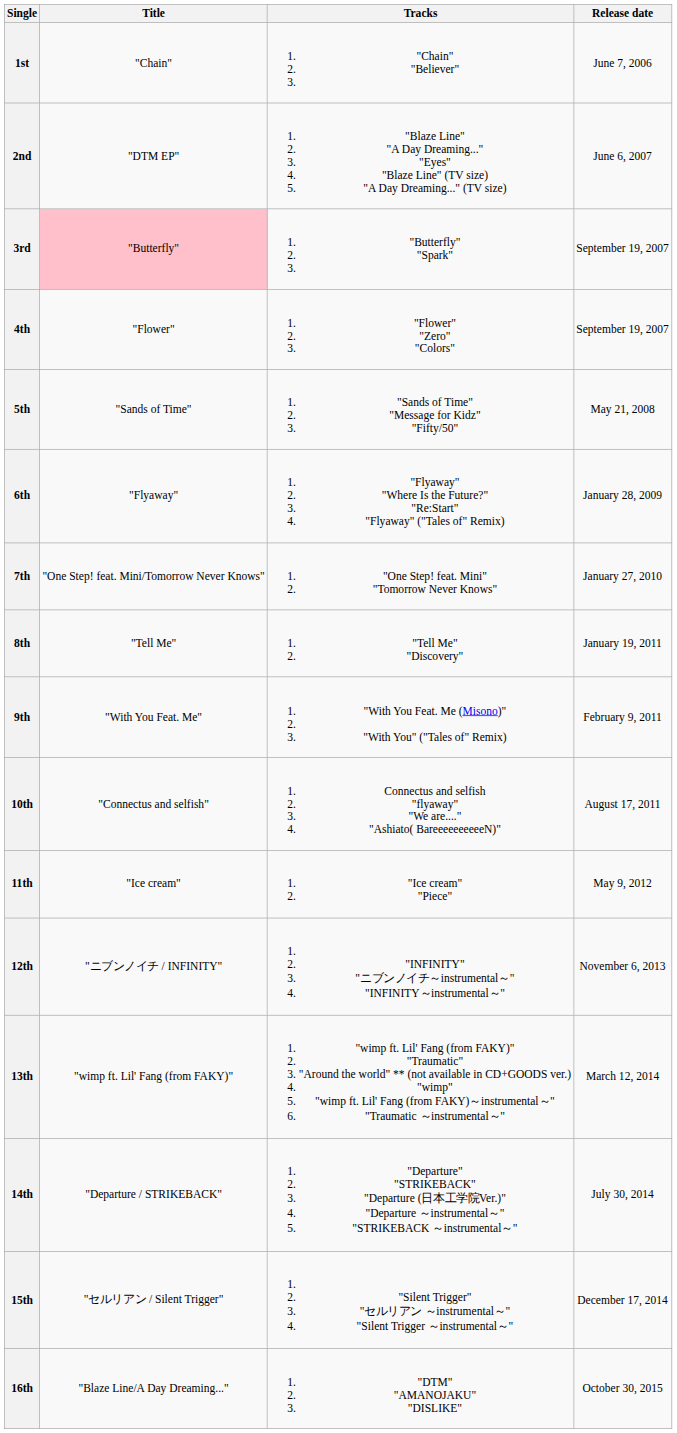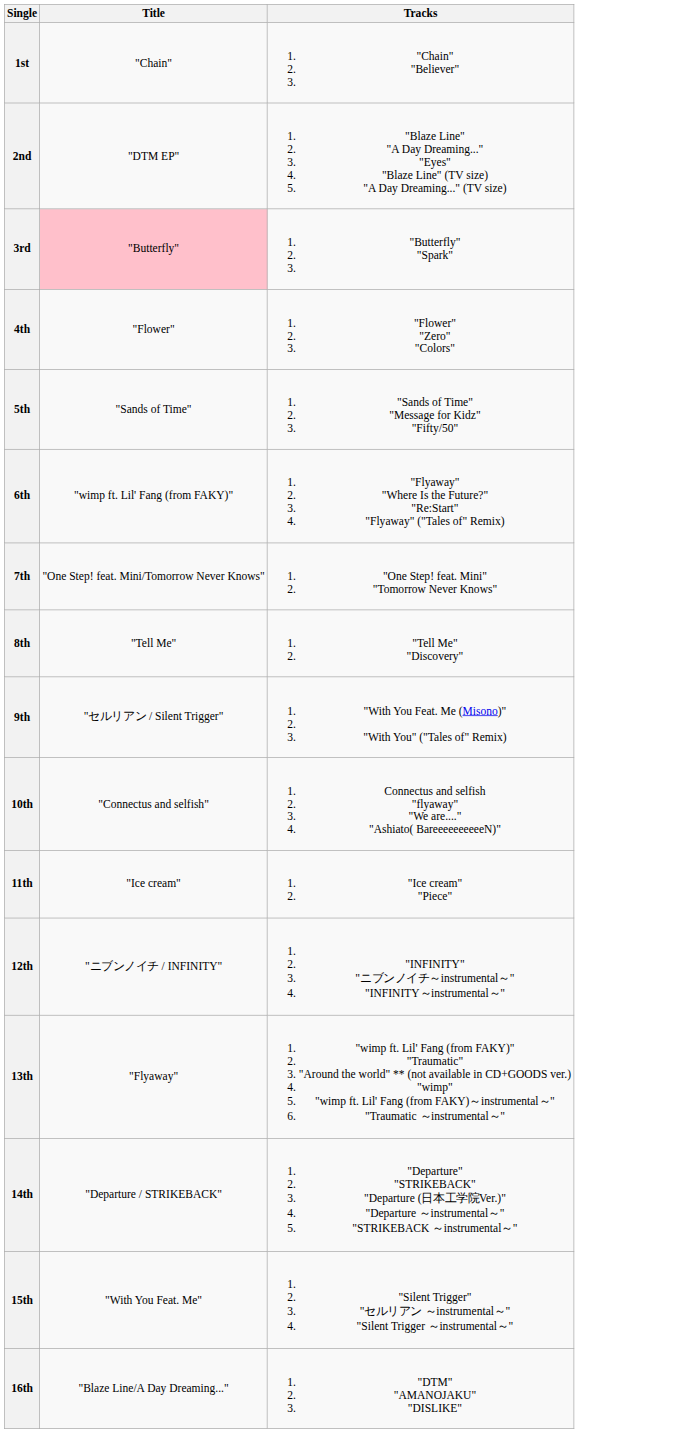- column: Release date | June 7, 2006 | June 6, 2007 | September 19, 2007 | September 19, 2007 | May 21, 2008 | January 28, 2009 | January 27, 2010 | January 19, 2011 | February 9, 2011 | August 17, 2011 | May 9, 2012 | November 6, 2013 | March 12, 2014 | July 30, 2014 | December 17, 2014 | October 30, 2015
6th | Title: "Flyaway" -> "wimp ft. Lil' Fang (from FAKY)"
9th | Title: "With You Feat. Me" -> "セルリアン / Silent Trigger"
13th | Title: "wimp ft. Lil' Fang (from FAKY)" -> "Flyaway"
15th | Title: "セルリアン / Silent Trigger" -> "With You Feat. Me"
